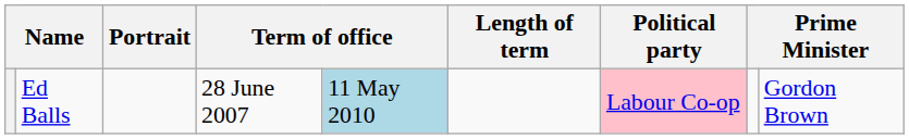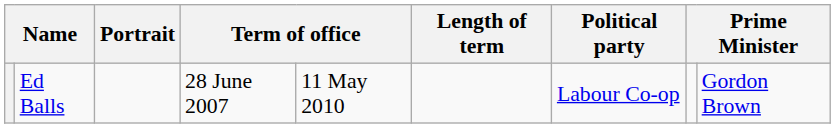Ed Balls | column 5: lightblue background -> no background
Ed Balls | Political party: pink background -> no background
